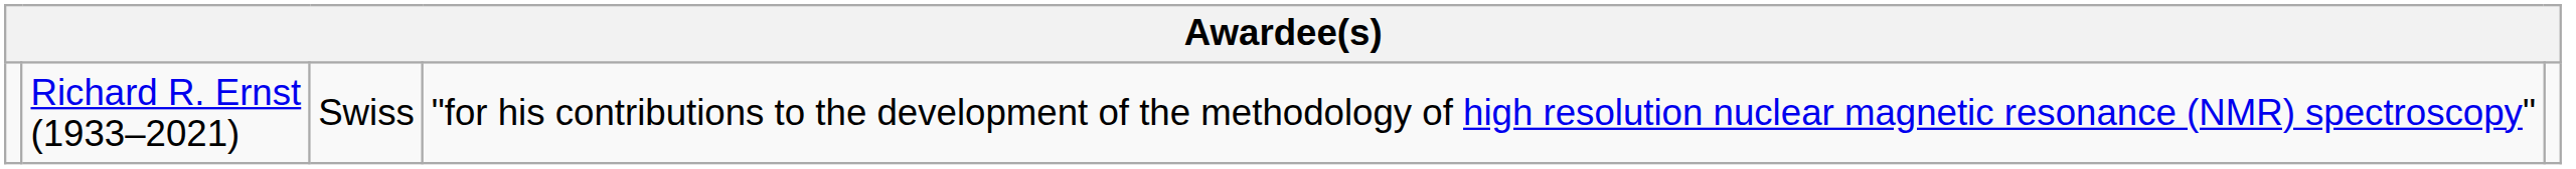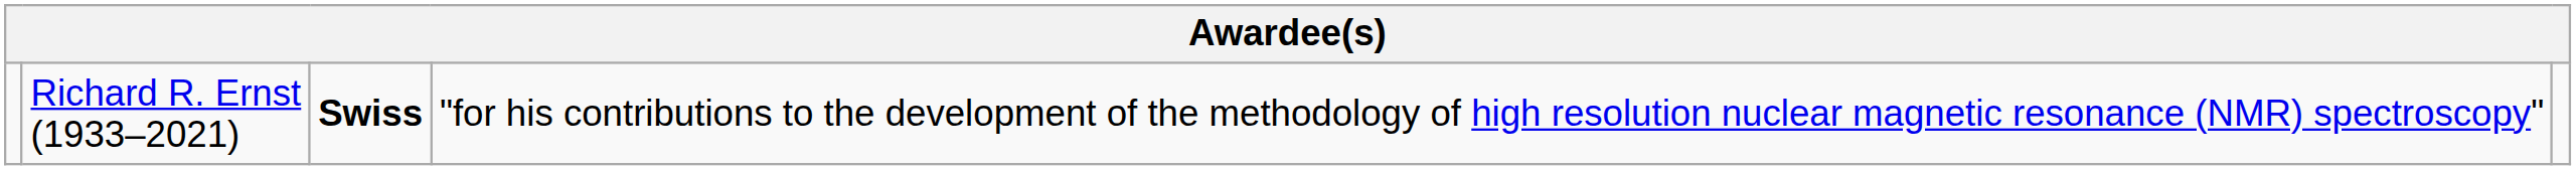Richard R. Ernst (1933–2021) | column 3: normal -> bold
